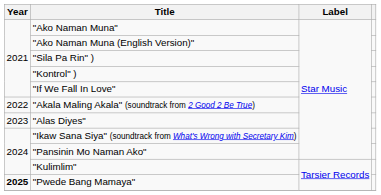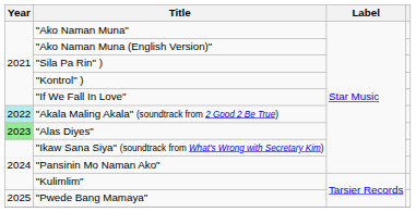"Akala Maling Akala" (soundtrack from 2 Good 2 Be True) | Year: no background -> paleturquoise background
"Alas Diyes" | Year: no background -> lightgreen background
"Pwede Bang Mamaya" | Year: bold -> normal
